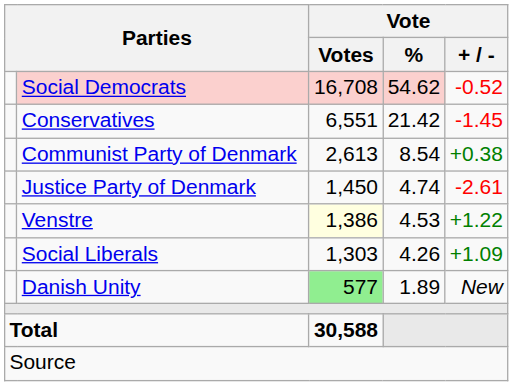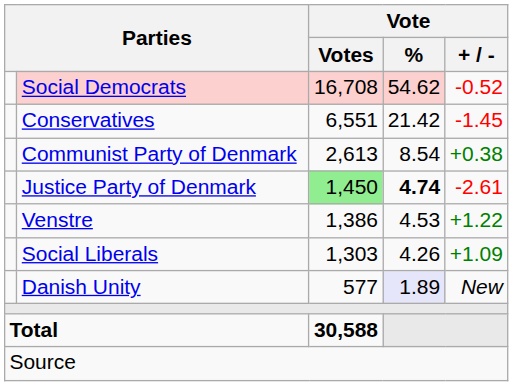Justice Party of Denmark | Vote / Votes: no background -> lightgreen background
Justice Party of Denmark | Vote / %: normal -> bold
Venstre | Vote / Votes: lightyellow background -> no background
Danish Unity | Vote / Votes: lightgreen background -> no background
Danish Unity | Vote / %: no background -> lavender background
